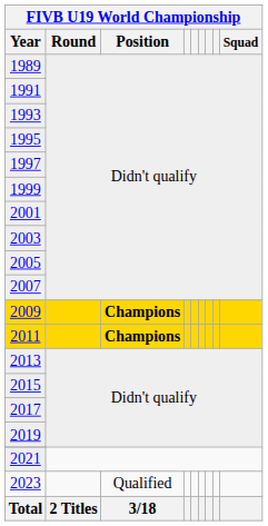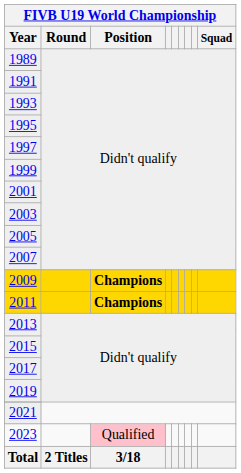2023 | FIVB U19 World Championship / Position: no background -> pink background
